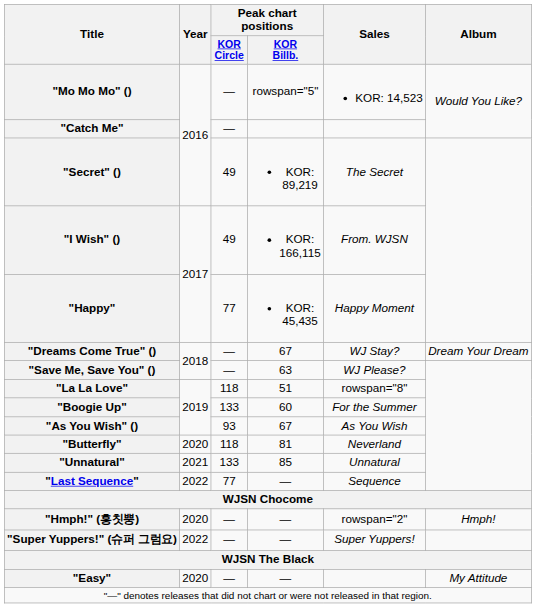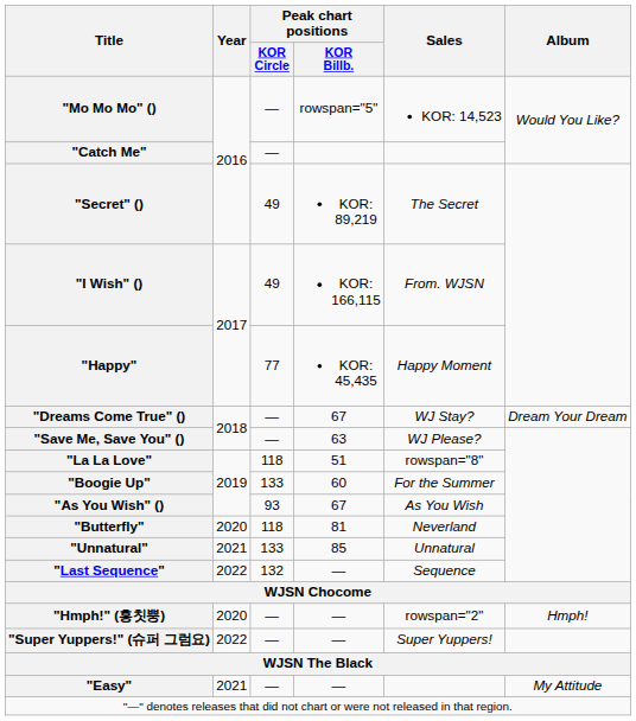"Last Sequence" | Peak chart positions / KOR Circle: 77 -> 132
"Easy" | Year: 2020 -> 2021
